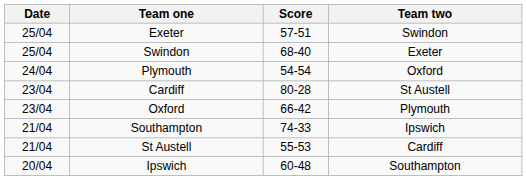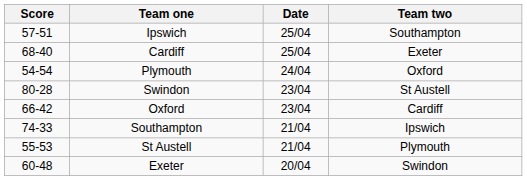columns swapped: Date <-> Score
row 2 | Team one: Exeter -> Ipswich
row 2 | Team two: Swindon -> Southampton
row 3 | Team one: Swindon -> Cardiff
row 5 | Team one: Cardiff -> Swindon
row 6 | Team two: Plymouth -> Cardiff
row 8 | Team two: Cardiff -> Plymouth
row 9 | Team one: Ipswich -> Exeter
row 9 | Team two: Southampton -> Swindon
